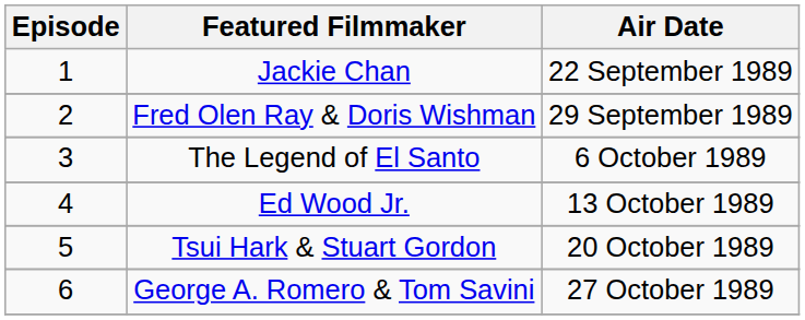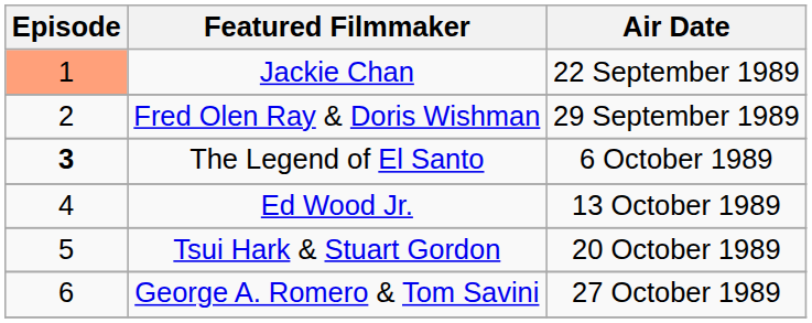Jackie Chan | Episode: no background -> lightsalmon background
The Legend of El Santo | Episode: normal -> bold
